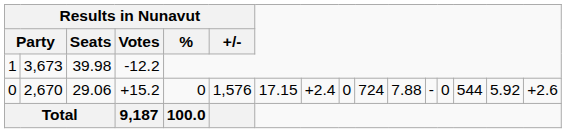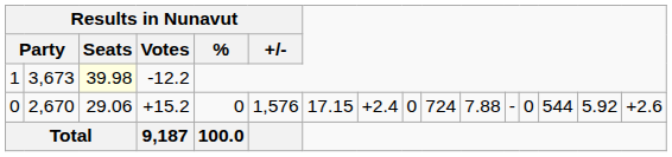1 | Results in Nunavut / Seats: no background -> lightyellow background
